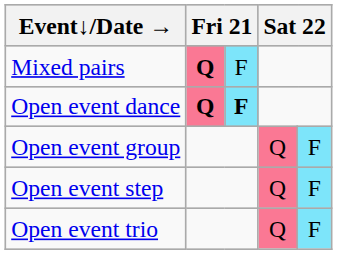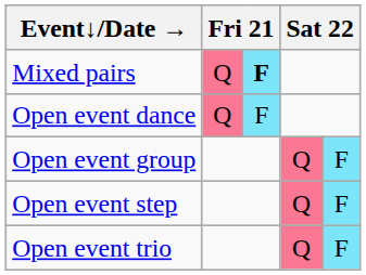Mixed pairs | column 2: bold -> normal
Mixed pairs | column 3: normal -> bold
Open event dance | column 2: bold -> normal
Open event dance | column 3: bold -> normal
